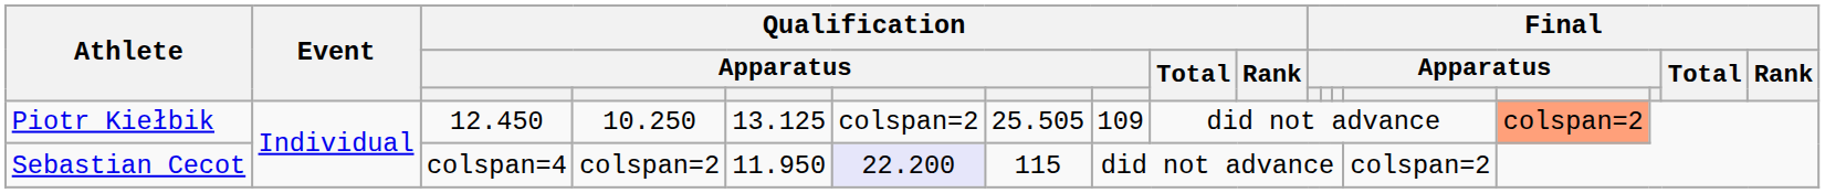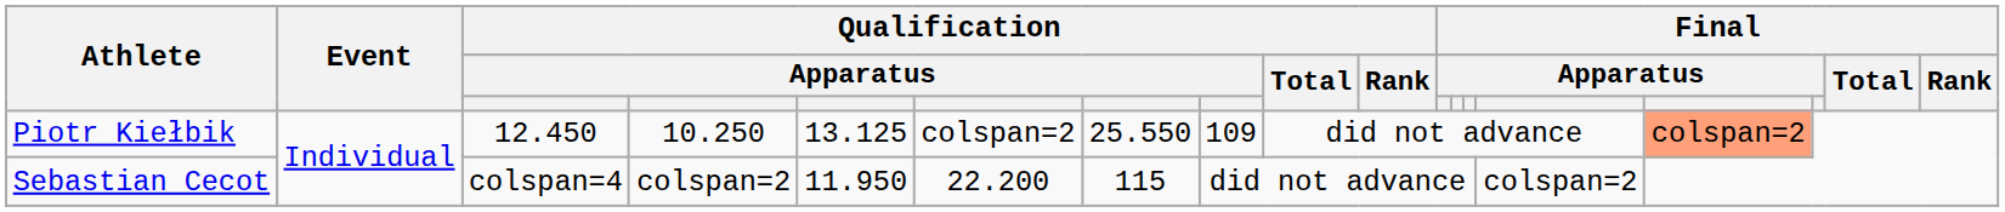Piotr Kiełbik | column 7: 25.505 -> 25.550
Sebastian Cecot | column 6: lavender background -> no background
